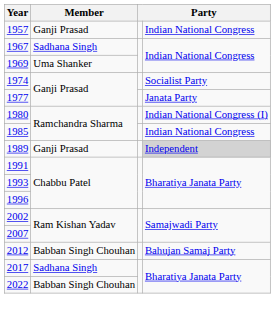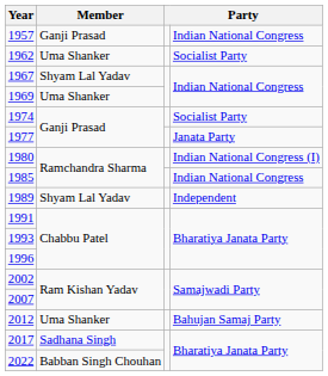+ row: 1962 | Uma Shanker | Socialist Party
1967 | Member: Sadhana Singh -> Shyam Lal Yadav
1989 | Member: Ganji Prasad -> Shyam Lal Yadav
1989 | column 4: lightgrey background -> no background
2012 | Member: Babban Singh Chouhan -> Uma Shanker
